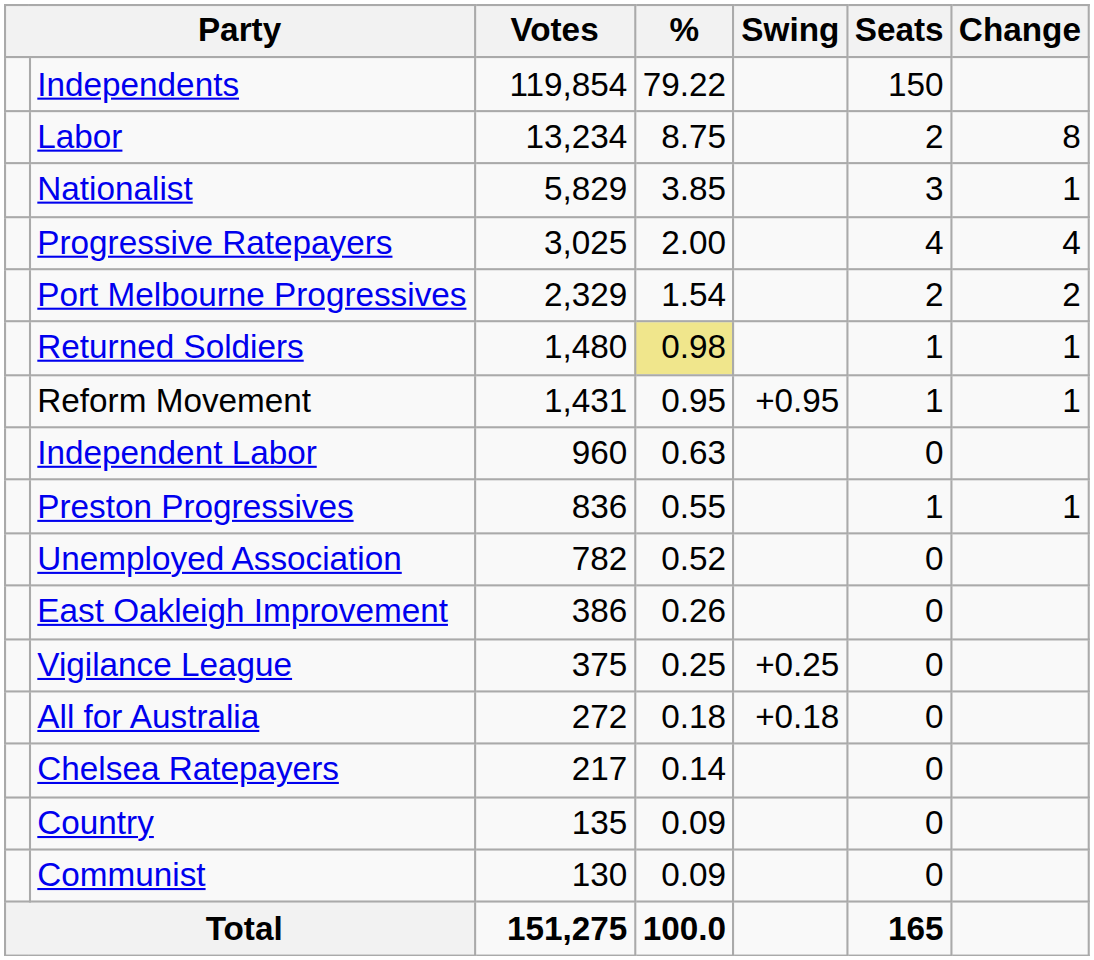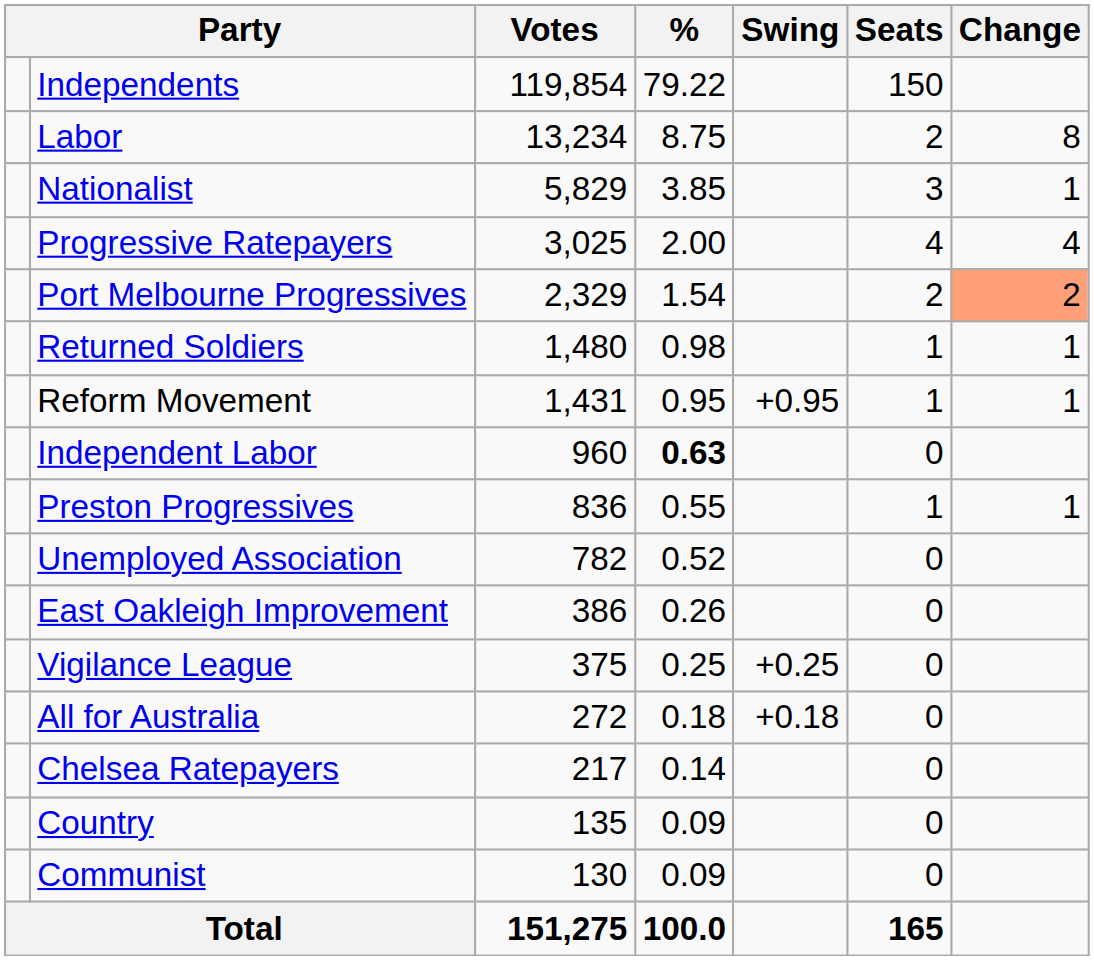Port Melbourne Progressives | Change: no background -> lightsalmon background
Returned Soldiers | %: khaki background -> no background
Independent Labor | %: normal -> bold
